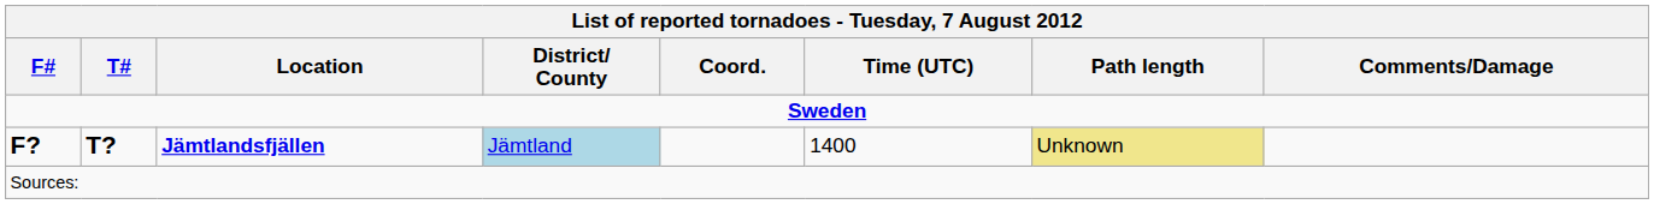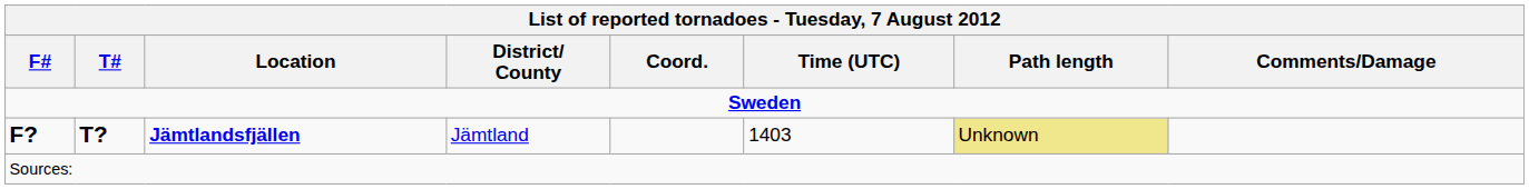F? | District/ County: lightblue background -> no background
F? | Time (UTC): 1400 -> 1403
